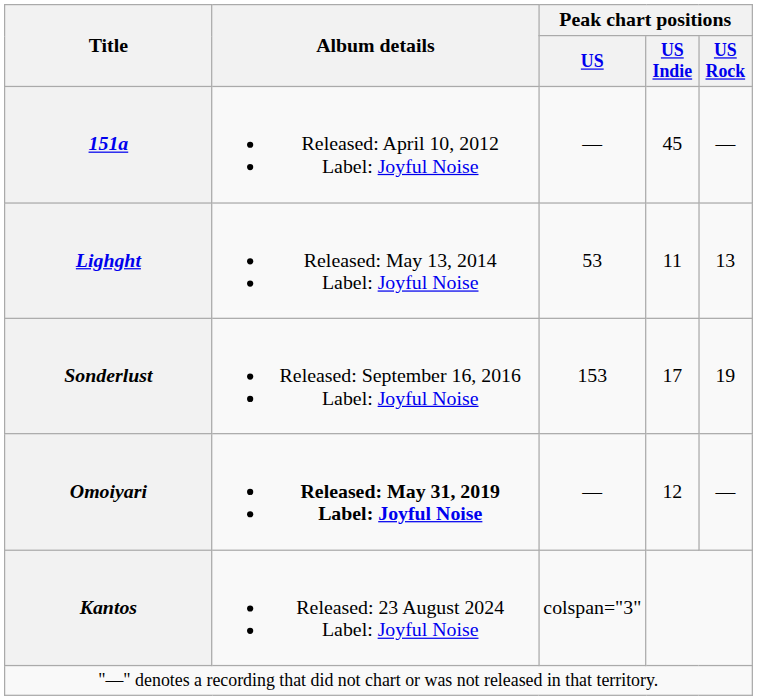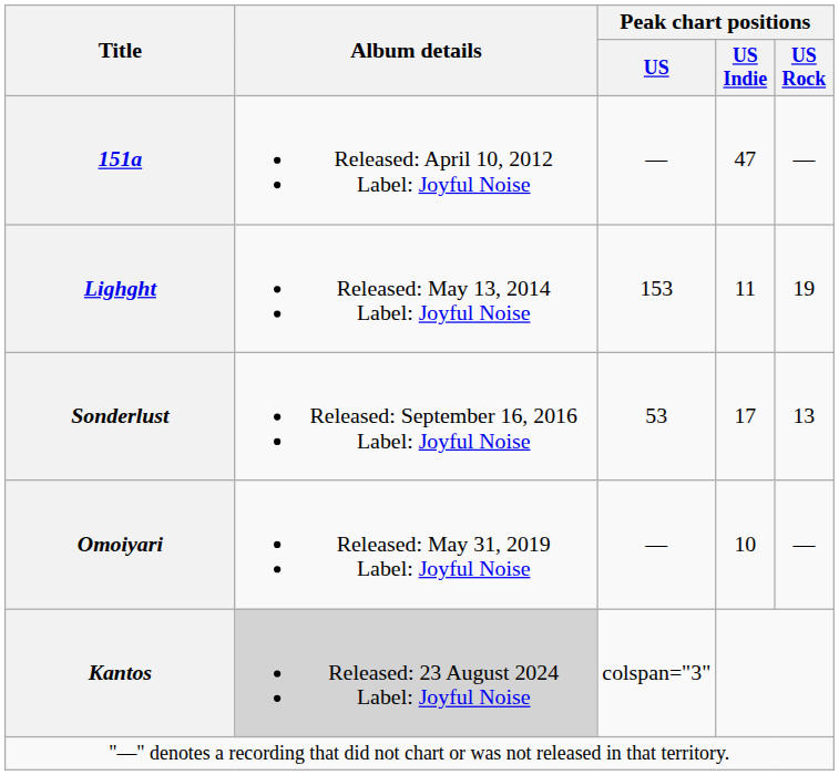151a | Peak chart positions / US Indie: 45 -> 47
Lighght | Peak chart positions / US: 53 -> 153
Lighght | Peak chart positions / US Rock: 13 -> 19
Sonderlust | Peak chart positions / US: 153 -> 53
Sonderlust | Peak chart positions / US Rock: 19 -> 13
Omoiyari | Album details: bold -> normal
Omoiyari | Peak chart positions / US Indie: 12 -> 10
Kantos | Album details: no background -> lightgrey background
